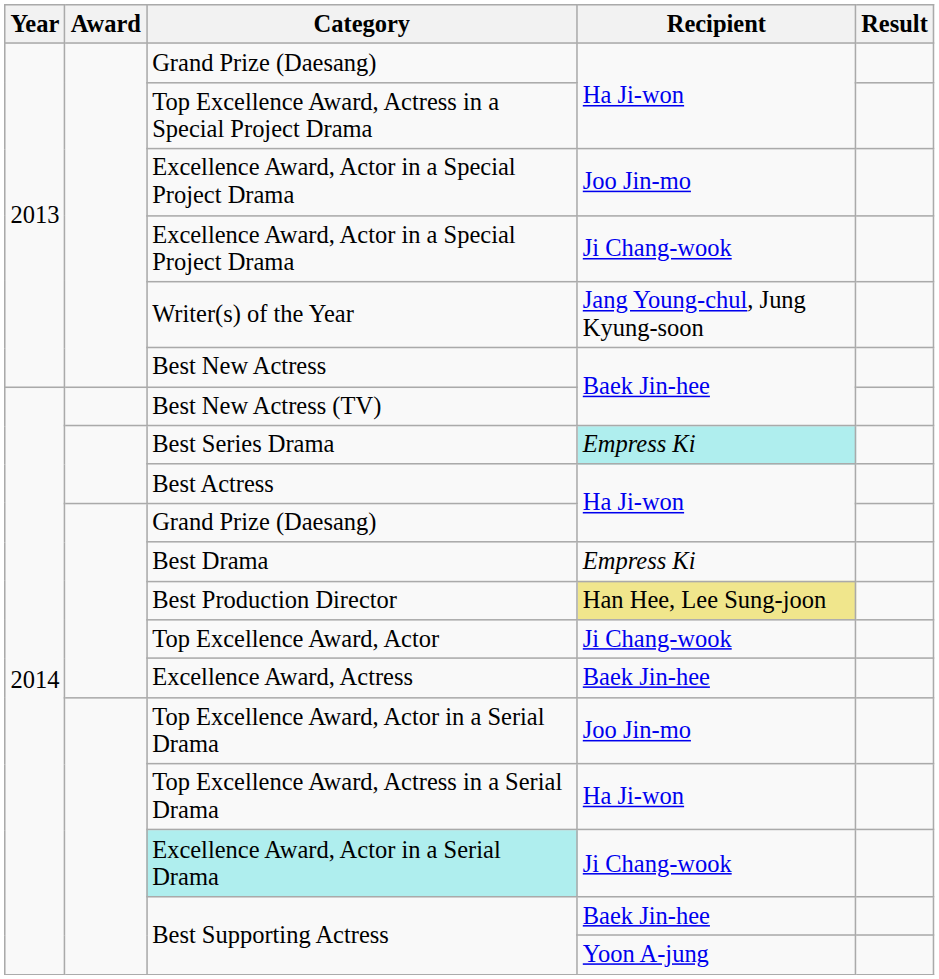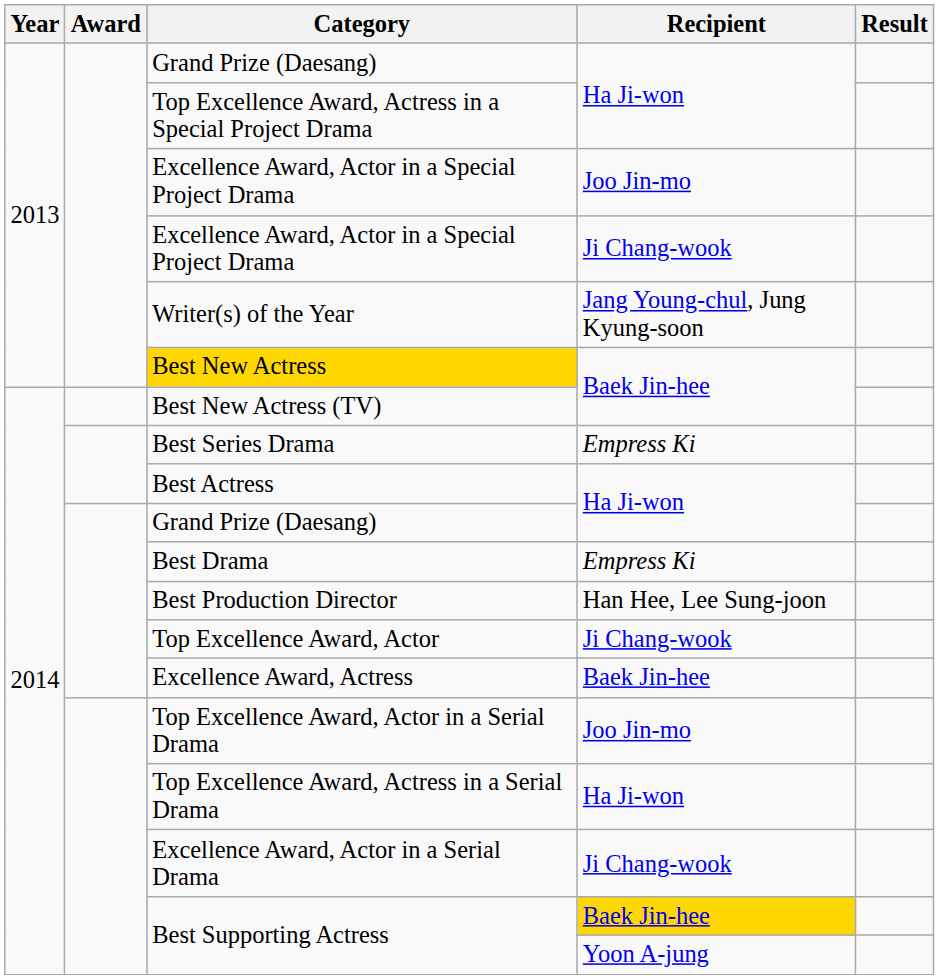Best New Actress | Category: no background -> gold background
Best Series Drama | Recipient: paleturquoise background -> no background
Best Production Director | Recipient: khaki background -> no background
Excellence Award, Actor in a Serial Drama | Category: paleturquoise background -> no background
Best Supporting Actress / Baek Jin-hee | Recipient: no background -> gold background
